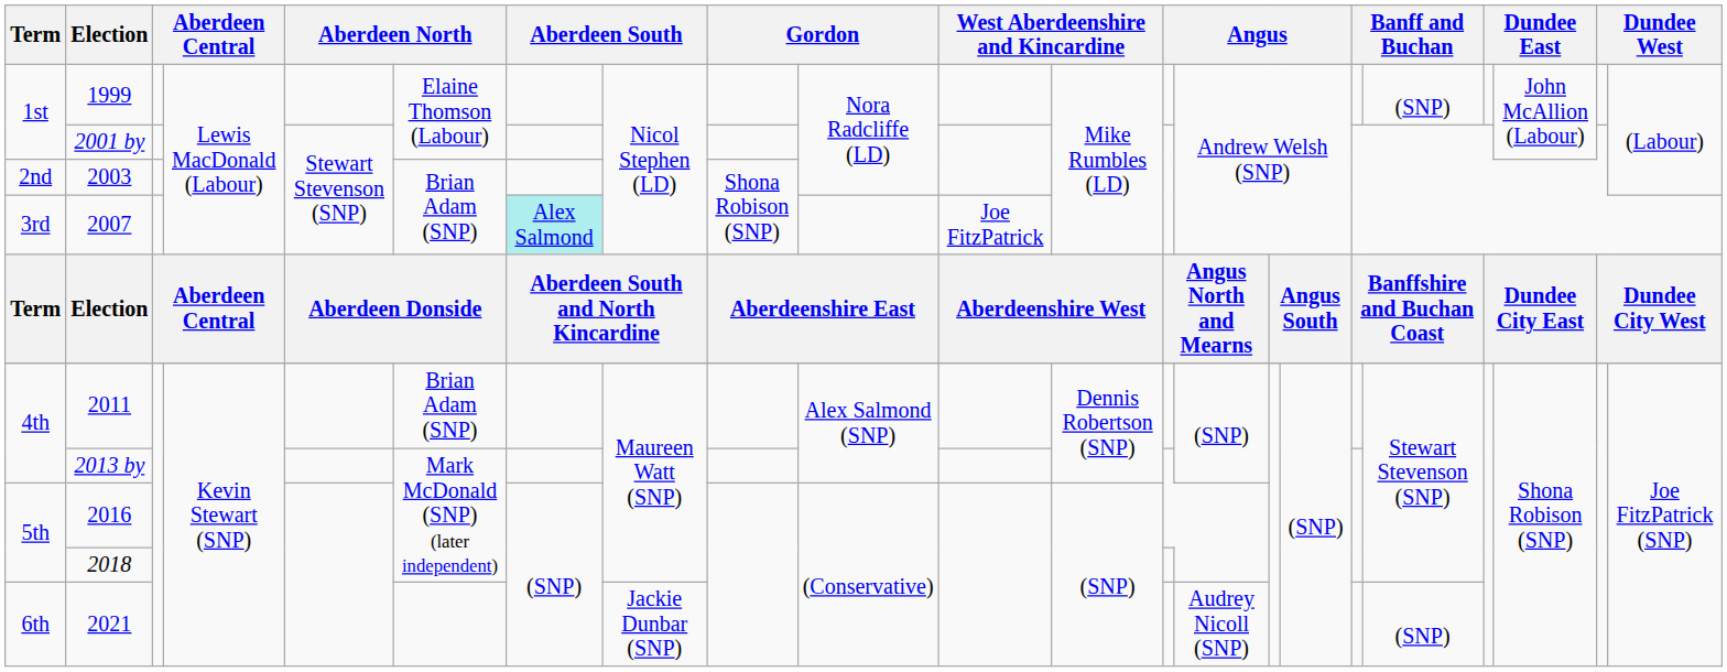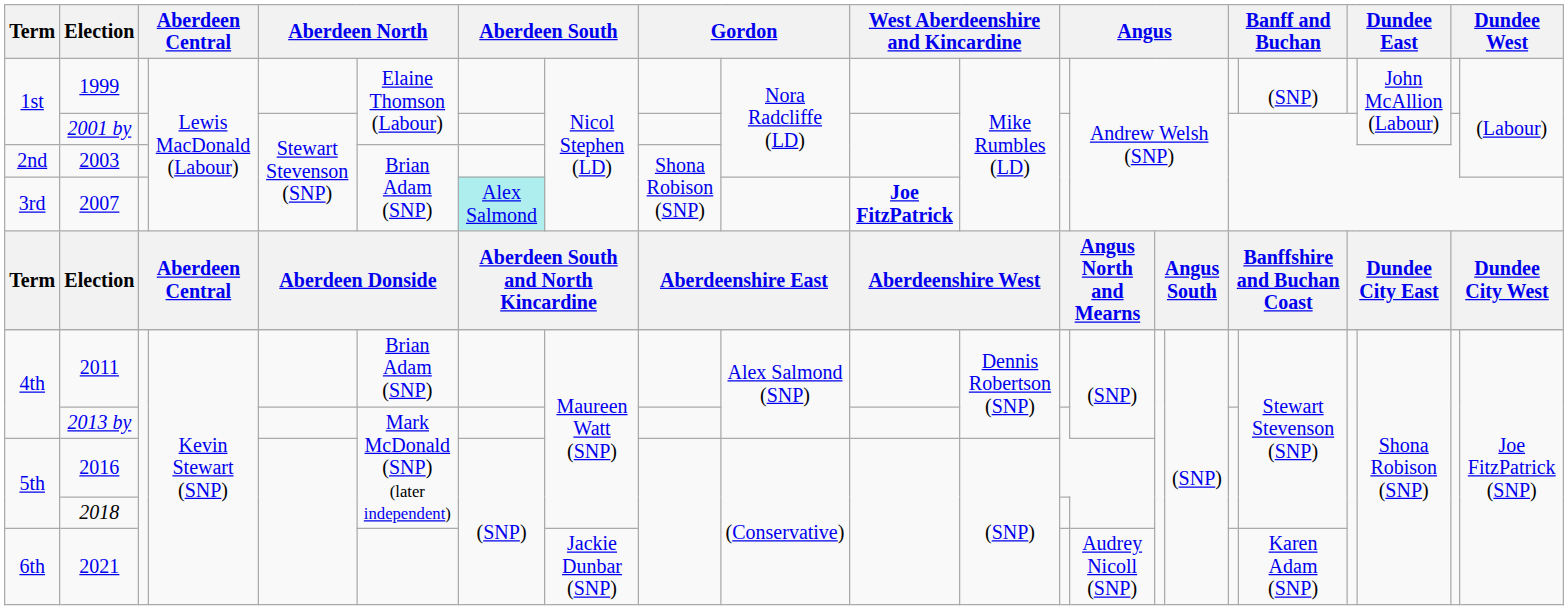2007 | column 11: normal -> bold
2021 | column 18: (SNP) -> Karen Adam (SNP)
